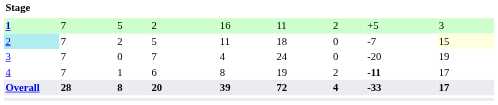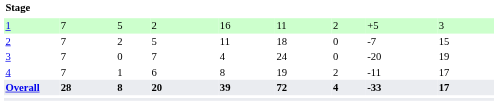row 2 | Stage: bold -> normal
row 3 | Stage: paleturquoise background -> no background
row 3 | column 9: lightyellow background -> no background
row 5 | column 8: bold -> normal
